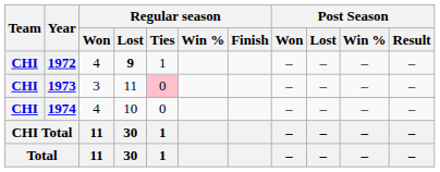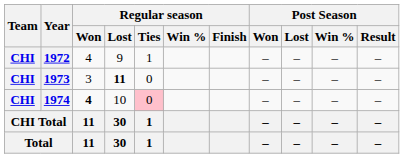1972 | Regular season / Lost: bold -> normal
1973 | Regular season / Lost: normal -> bold
1973 | Regular season / Ties: pink background -> no background
1974 | Regular season / Won: normal -> bold
1974 | Regular season / Ties: no background -> pink background
